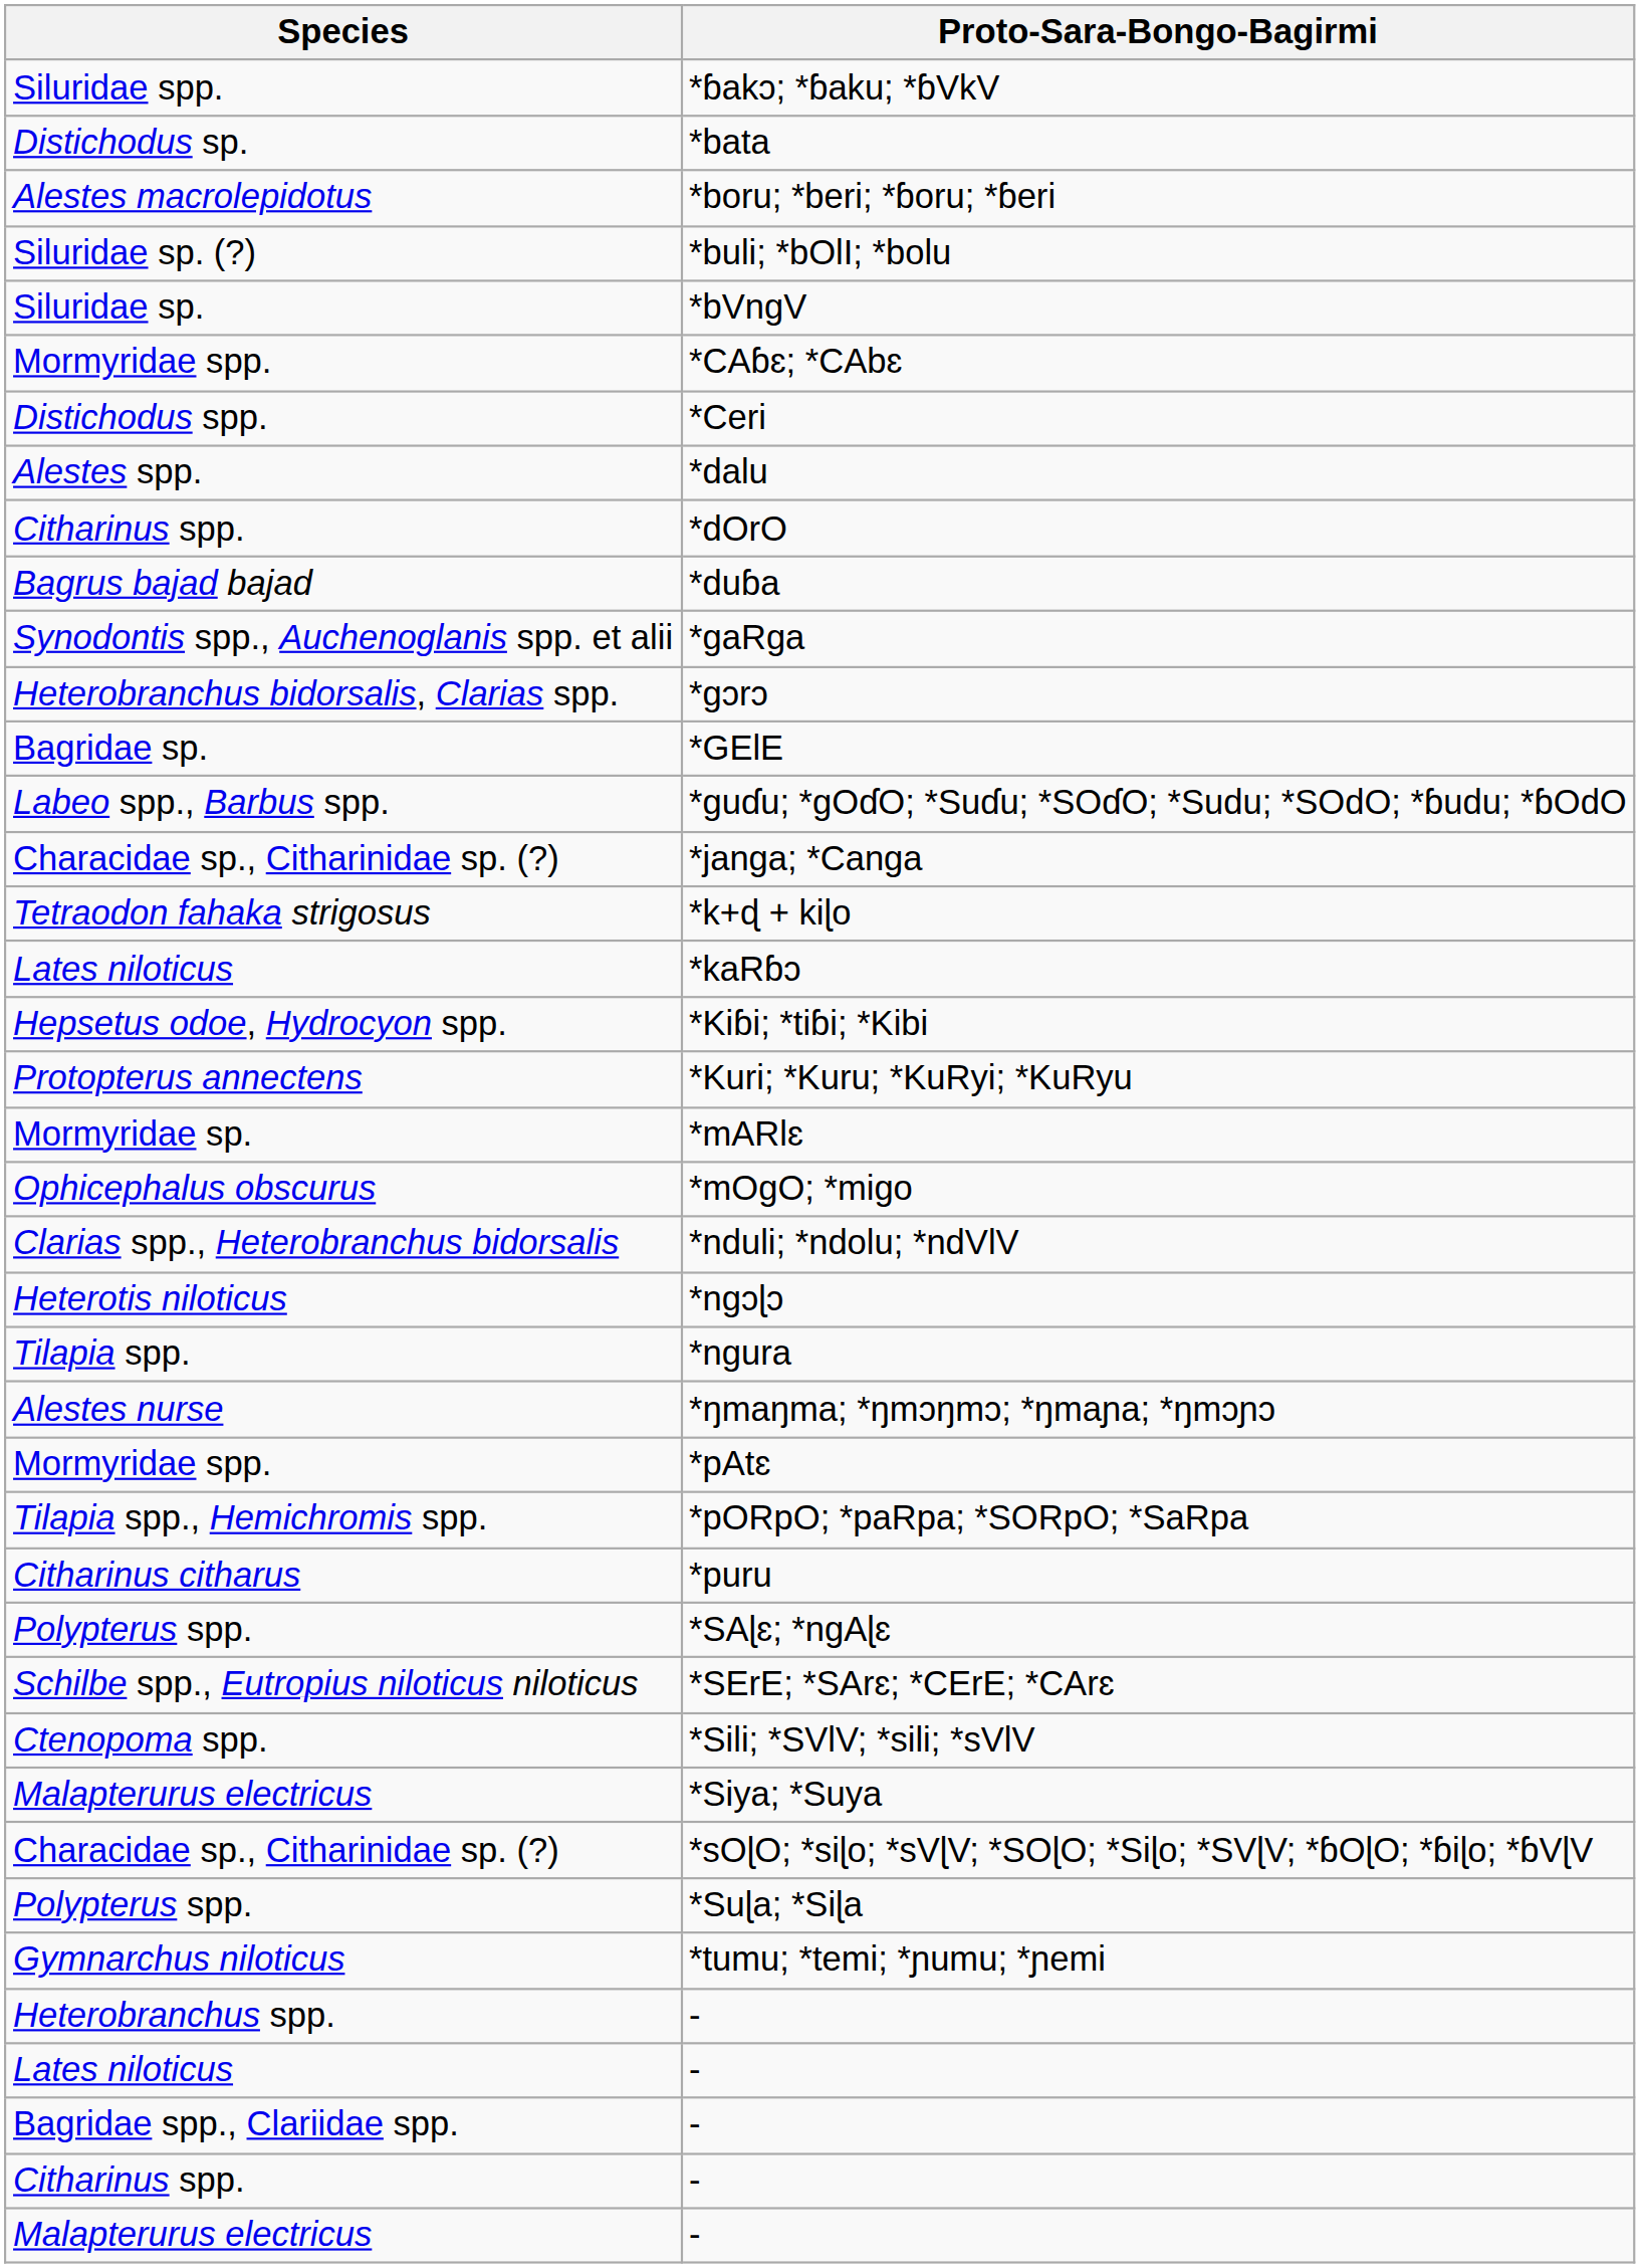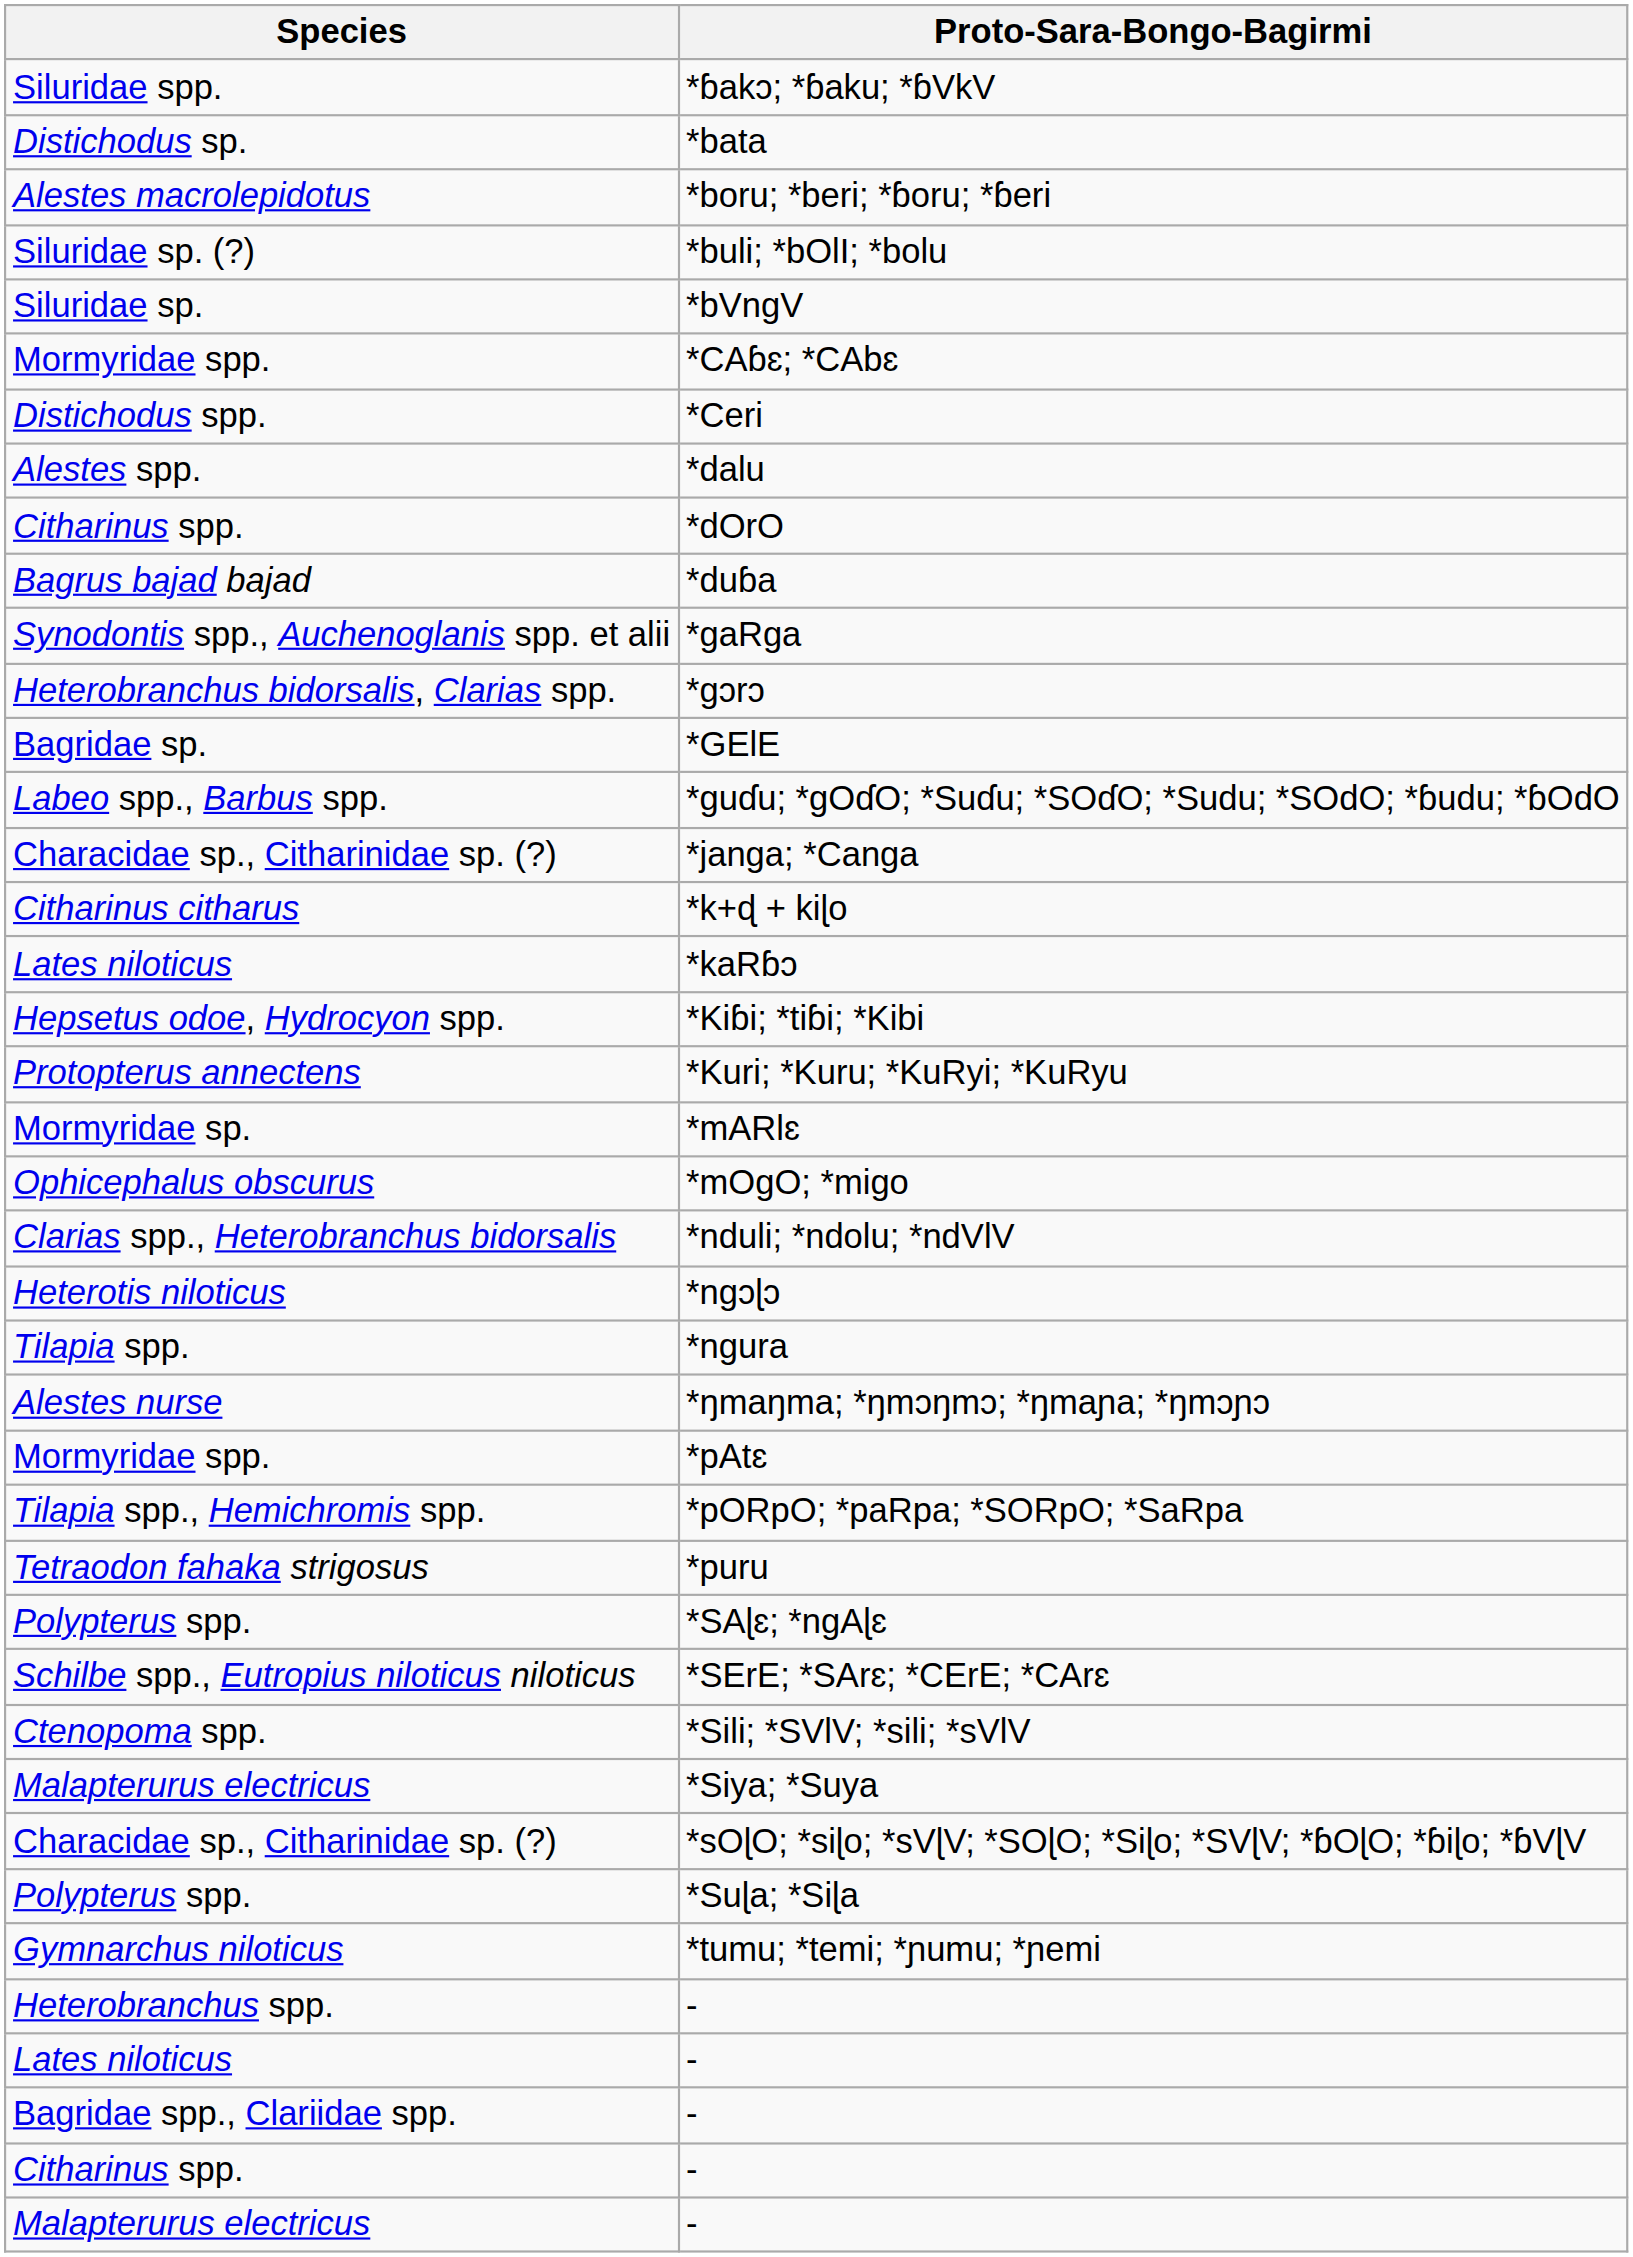row 17 | Species: Tetraodon fahaka strigosus -> Citharinus citharus
row 29 | Species: Citharinus citharus -> Tetraodon fahaka strigosus
